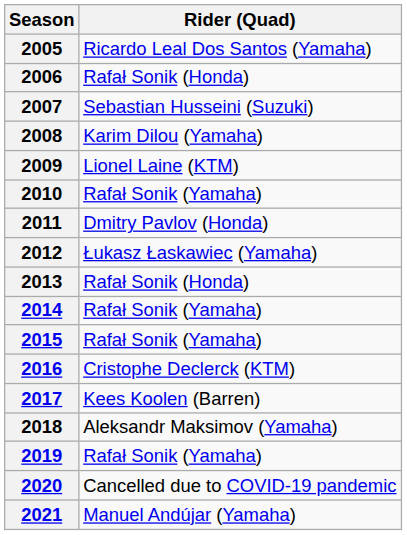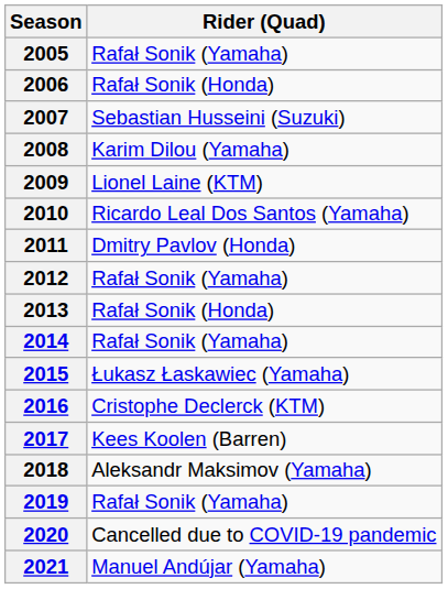2005 | Rider (Quad): Ricardo Leal Dos Santos (Yamaha) -> Rafał Sonik (Yamaha)
2010 | Rider (Quad): Rafał Sonik (Yamaha) -> Ricardo Leal Dos Santos (Yamaha)
2012 | Rider (Quad): Łukasz Łaskawiec (Yamaha) -> Rafał Sonik (Yamaha)
2015 | Rider (Quad): Rafał Sonik (Yamaha) -> Łukasz Łaskawiec (Yamaha)
